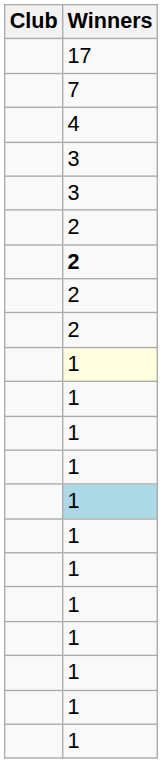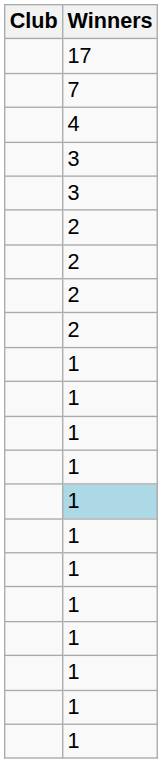row 8 | Winners: bold -> normal
row 11 | Winners: lightyellow background -> no background
